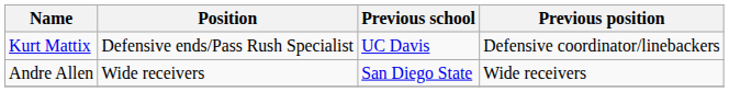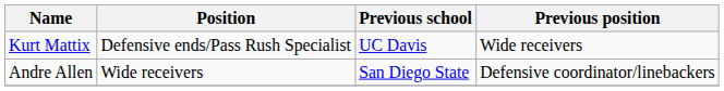Kurt Mattix | Previous position: Defensive coordinator/linebackers -> Wide receivers
Andre Allen | Previous position: Wide receivers -> Defensive coordinator/linebackers
